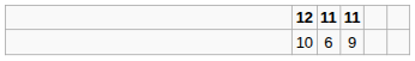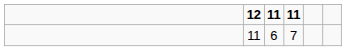row 2 | 12: 10 -> 11
row 2 | column 4: 9 -> 7
